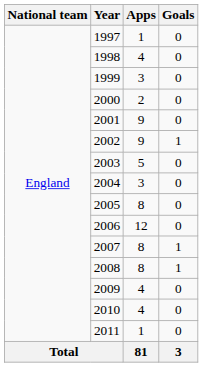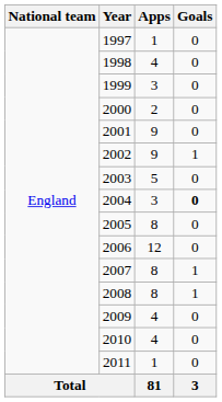2004 | Goals: normal -> bold
